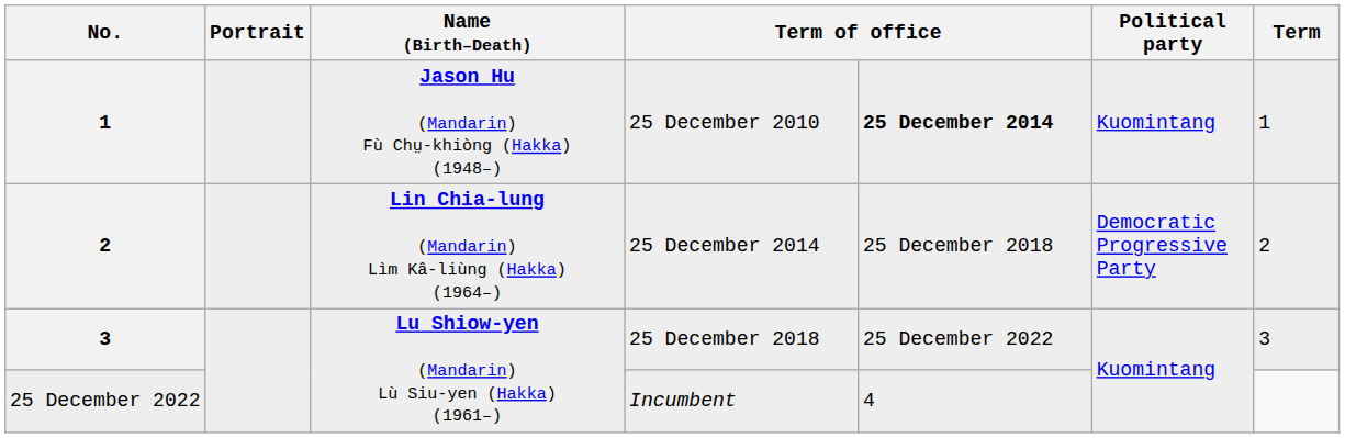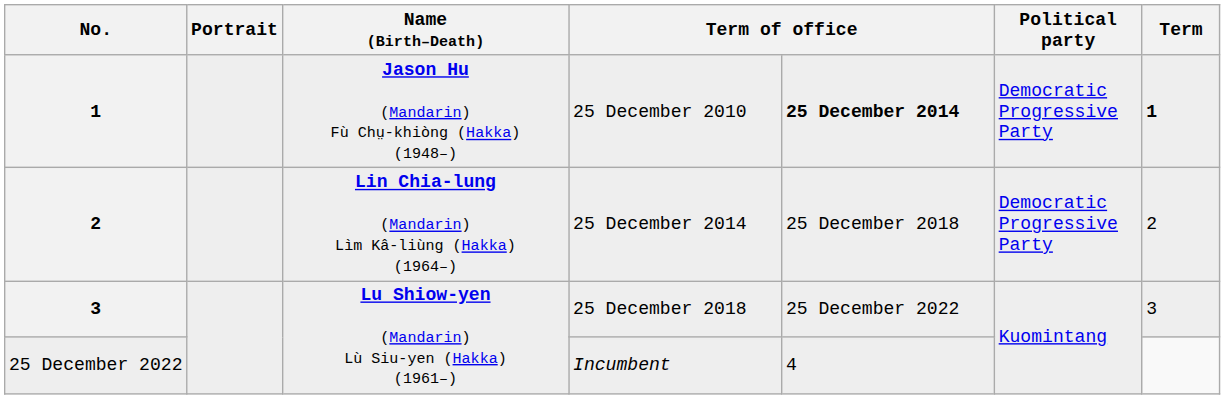25 December 2010 | Political party: Kuomintang -> Democratic Progressive Party
25 December 2010 | Term: normal -> bold
